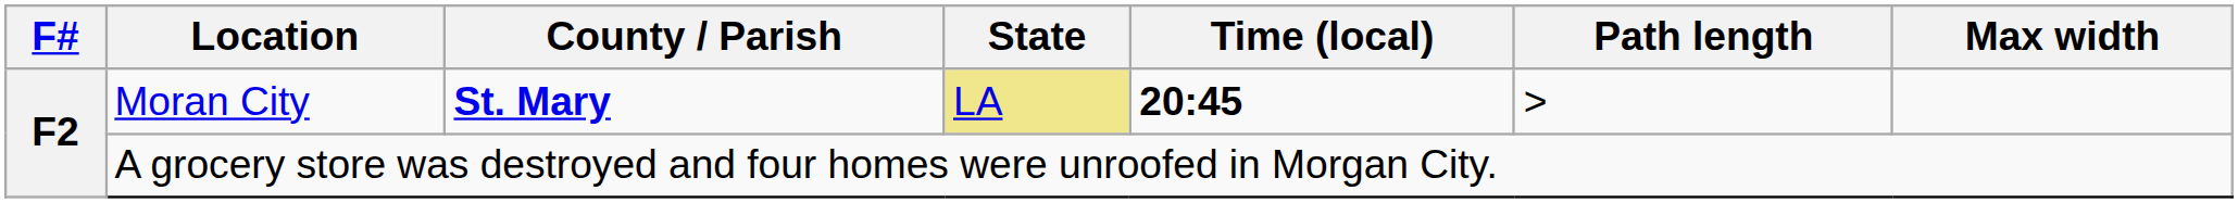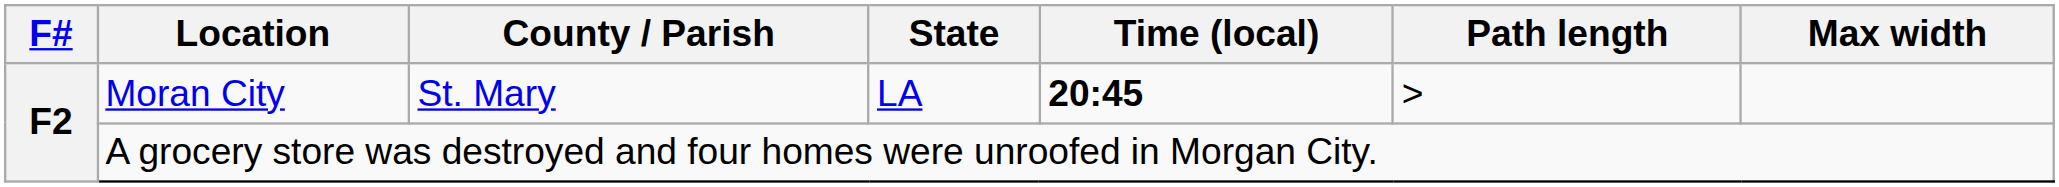Moran City | County / Parish: bold -> normal
Moran City | State: khaki background -> no background
